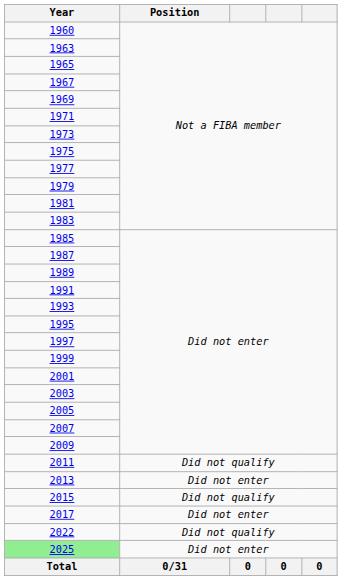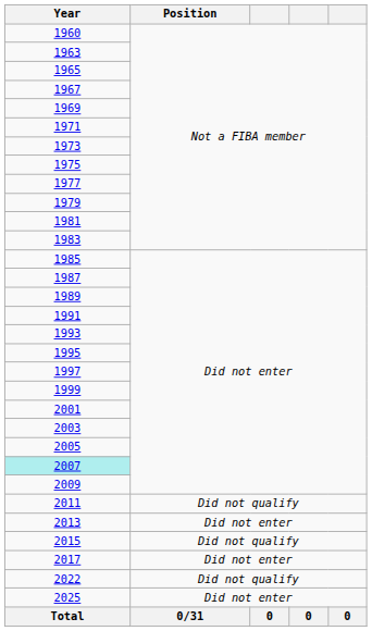2007 | Year: no background -> paleturquoise background
2025 | Year: lightgreen background -> no background
